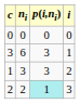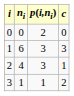columns swapped: i <-> c
row 2 | p(i,ni): 0 -> 2
row 4 | ni: 3 -> 4
row 5 | ni: 2 -> 1
row 5 | p(i,ni): paleturquoise background -> no background
